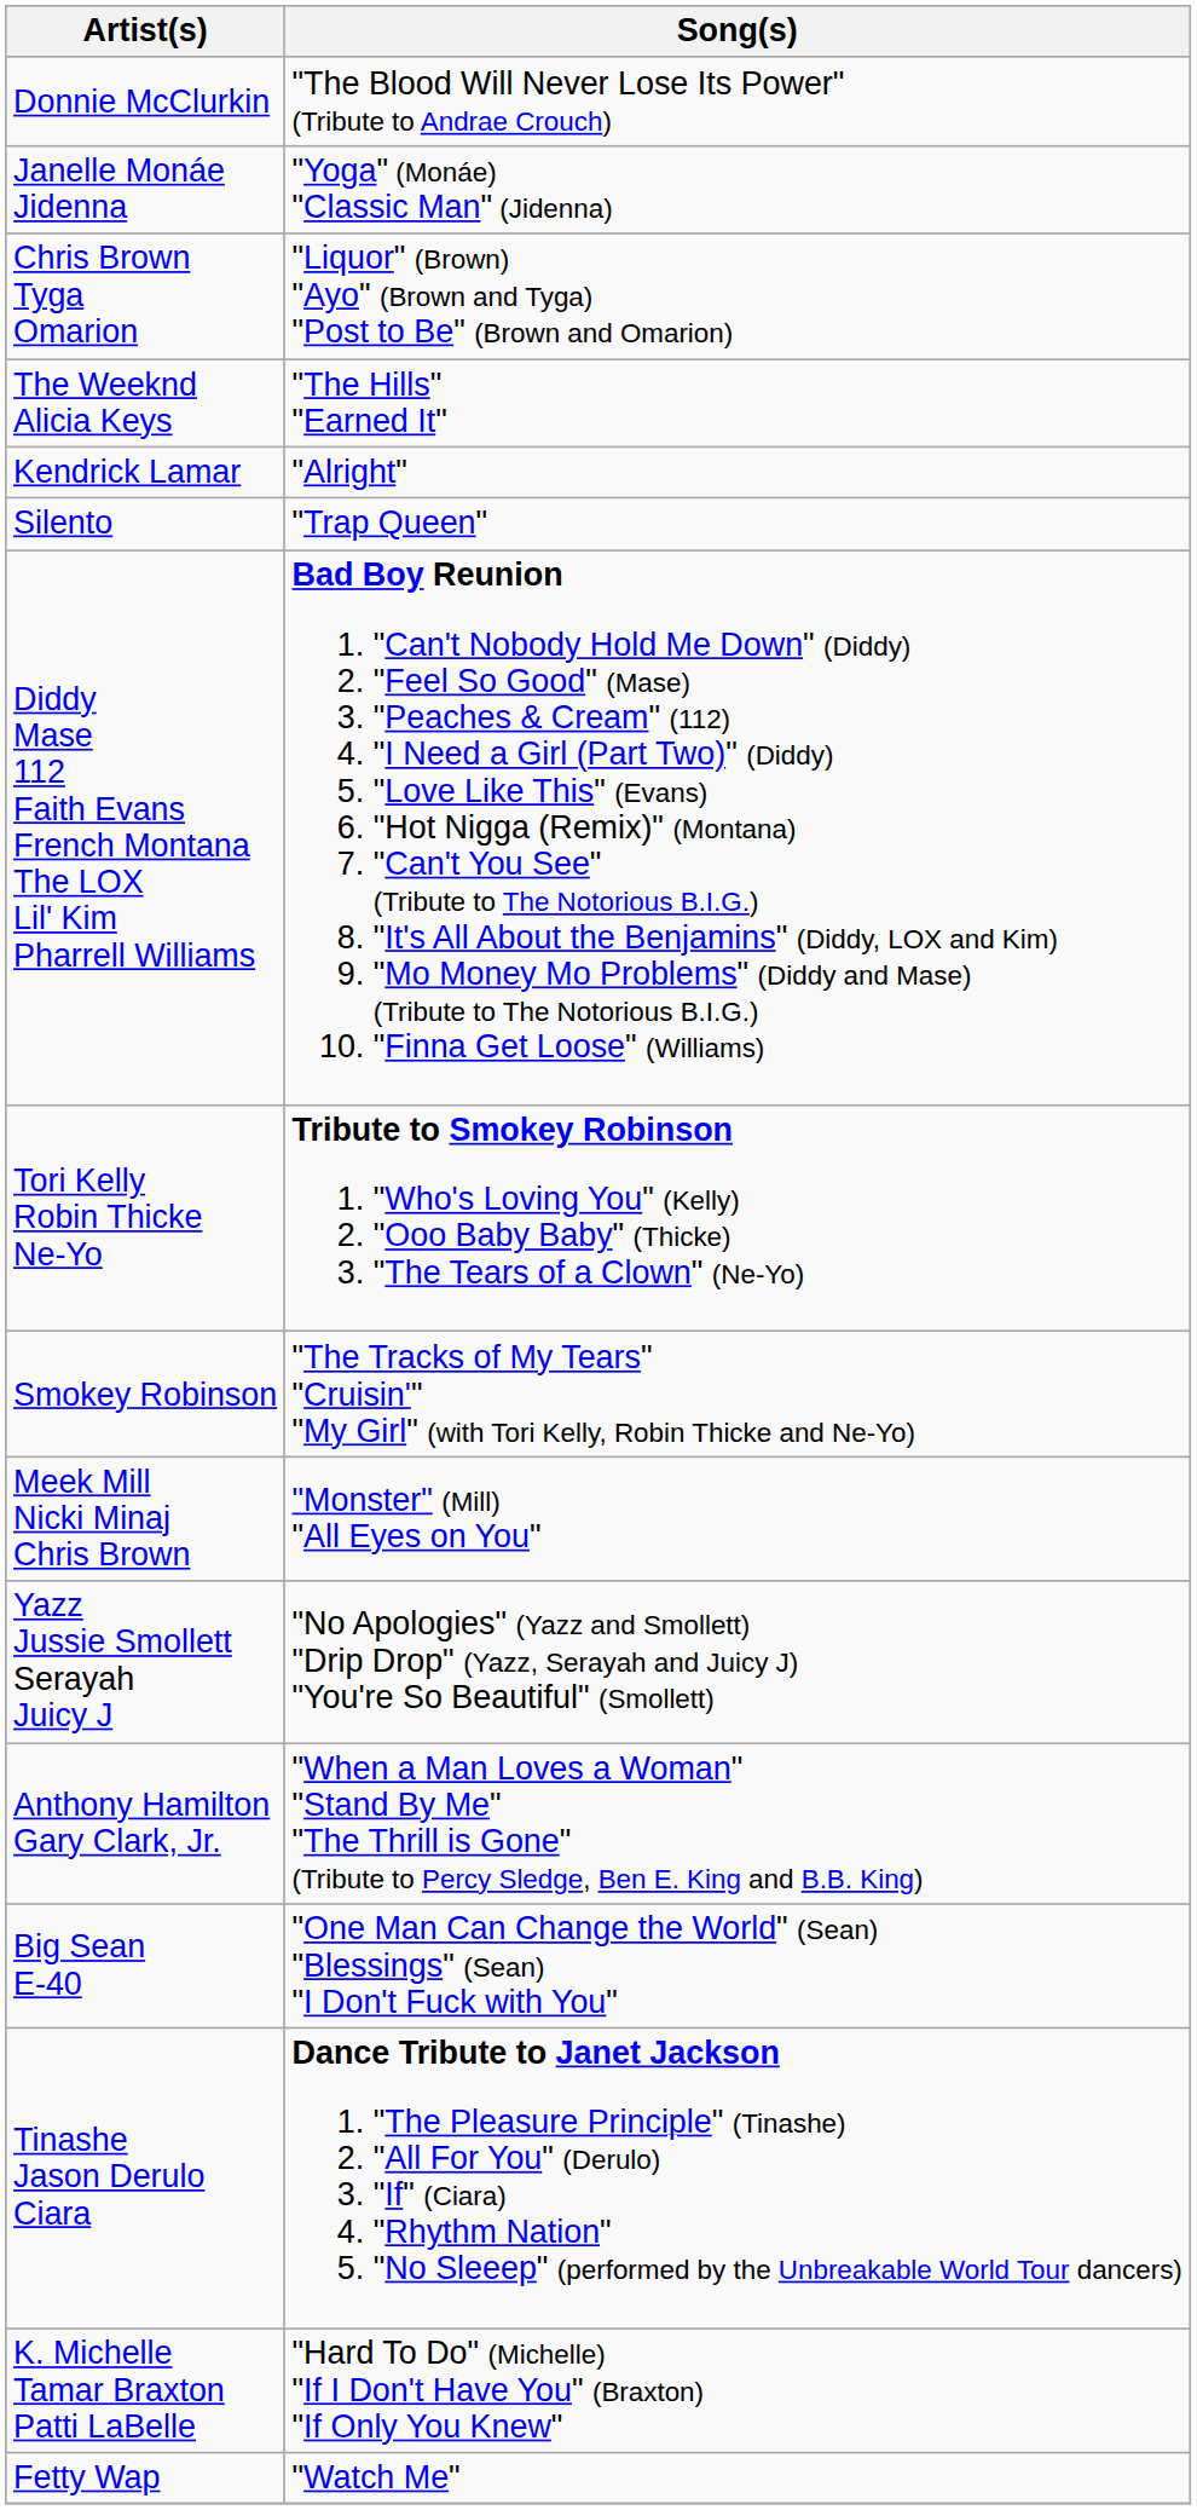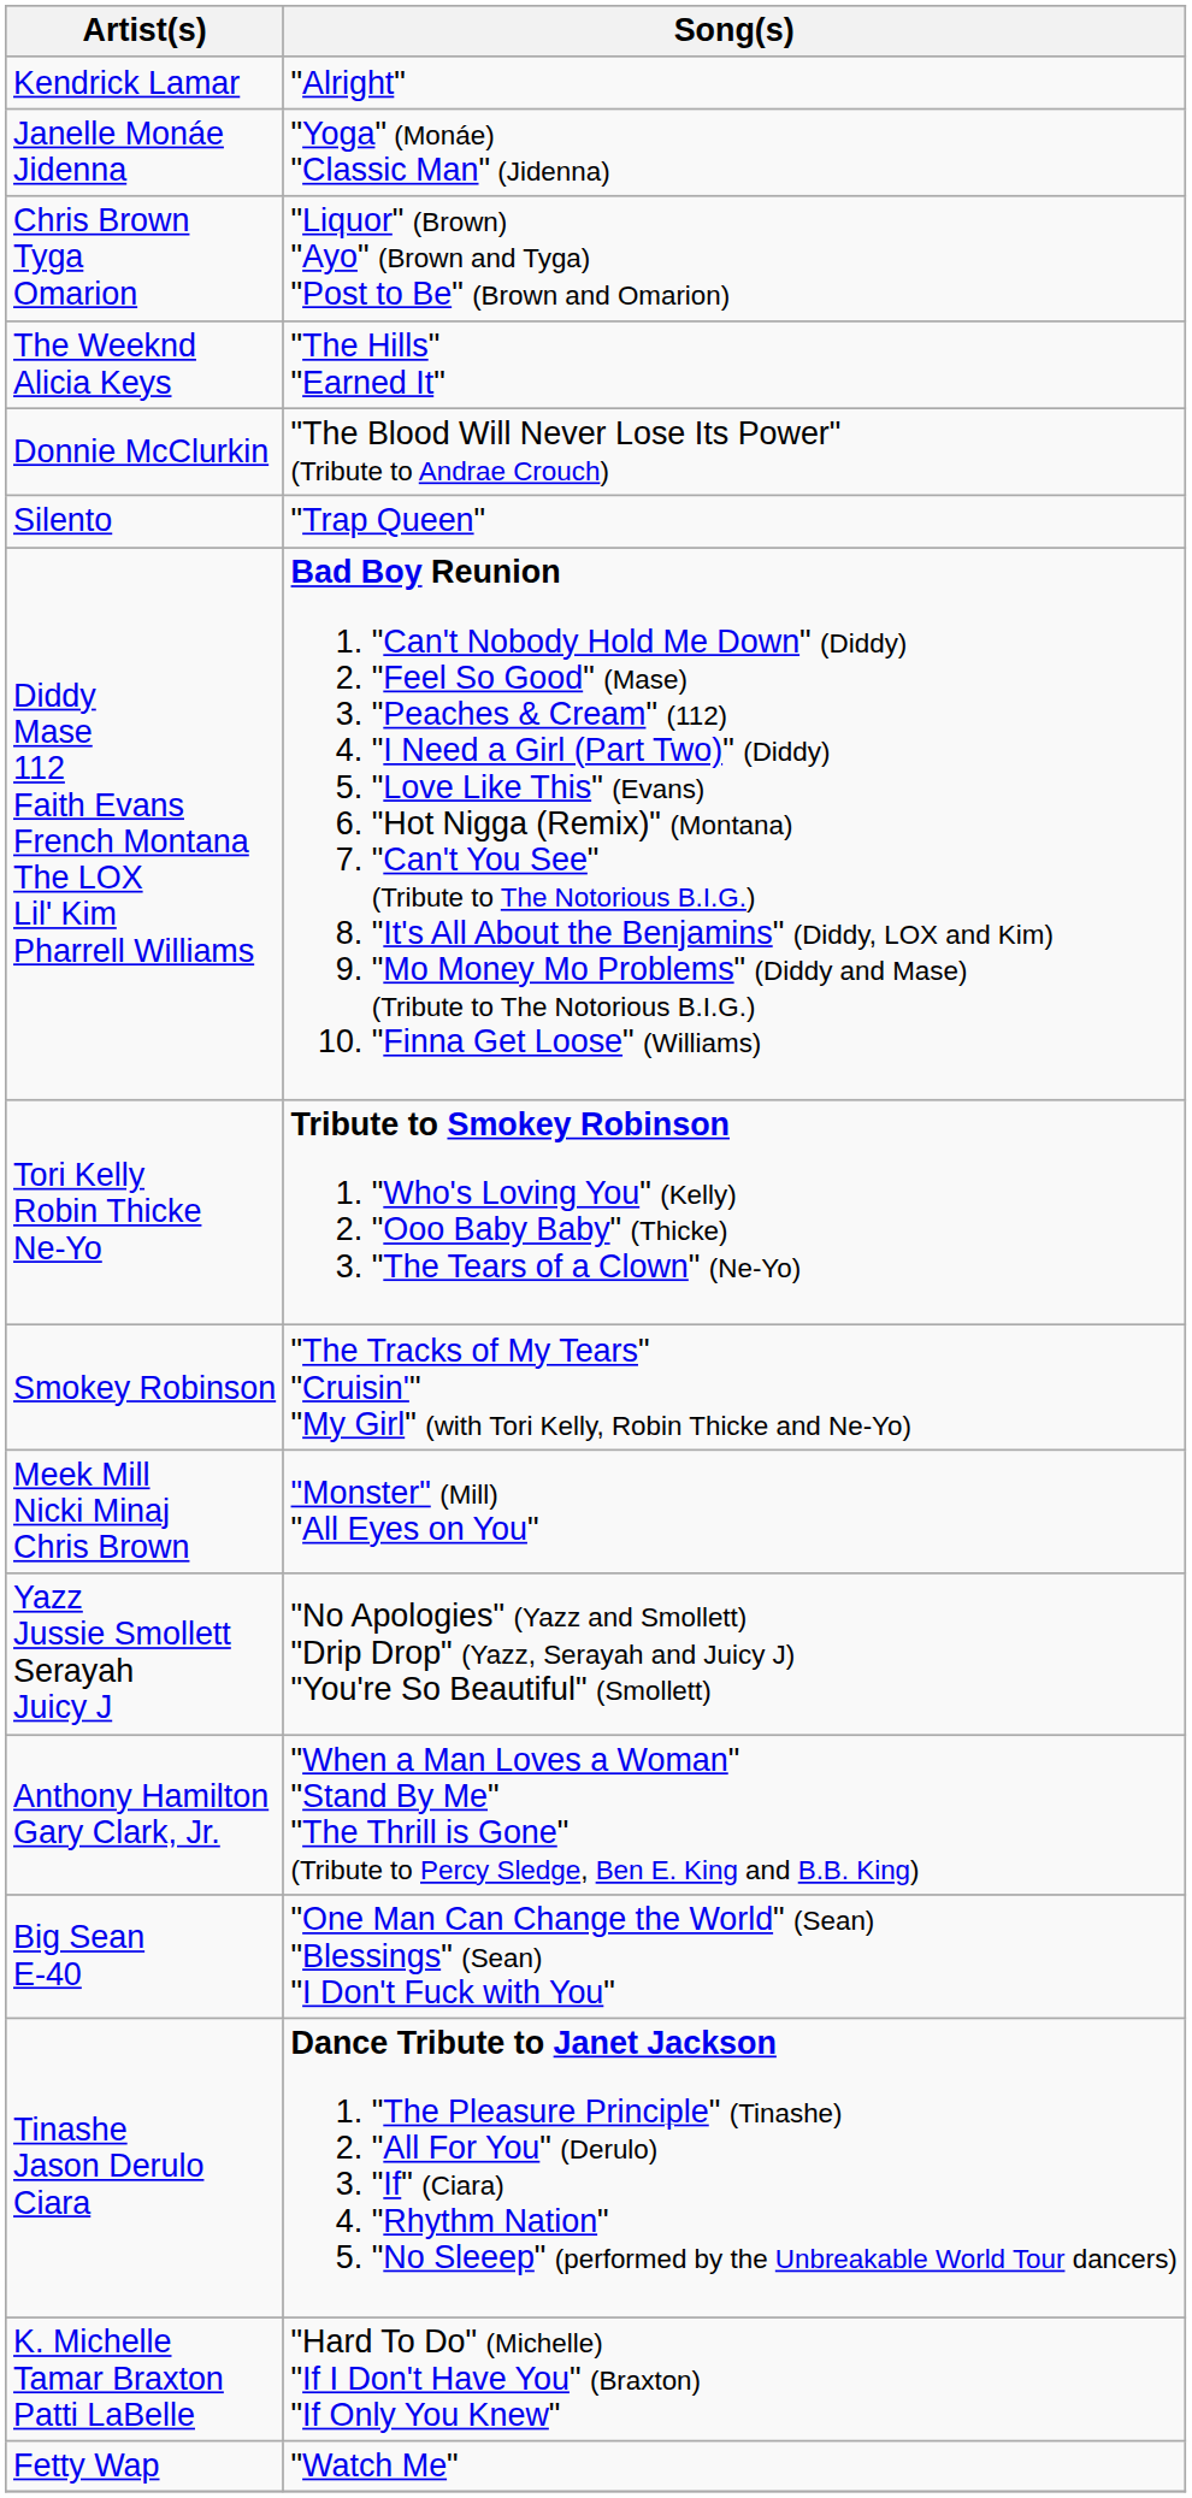rows swapped: Kendrick Lamar <-> Donnie McClurkin
